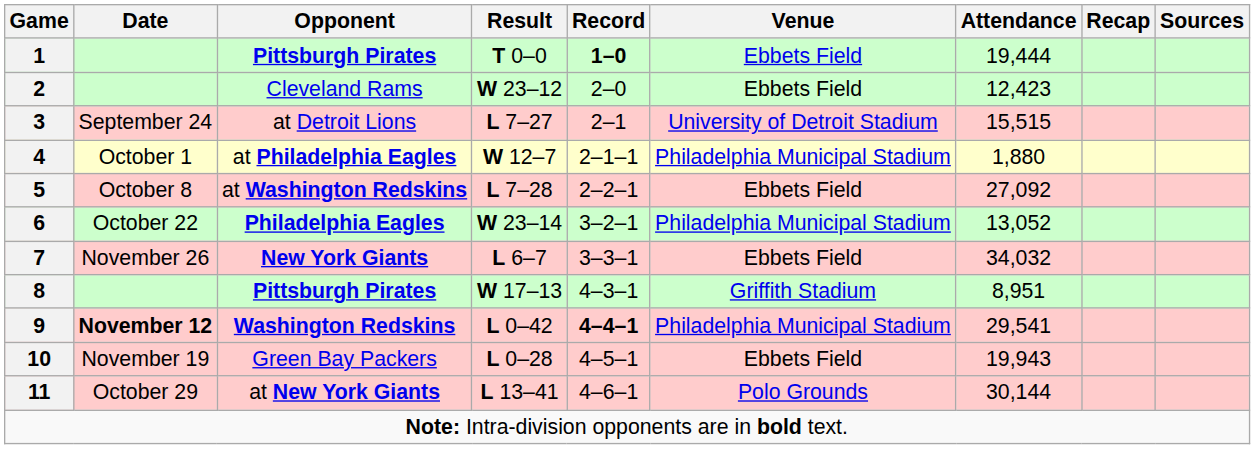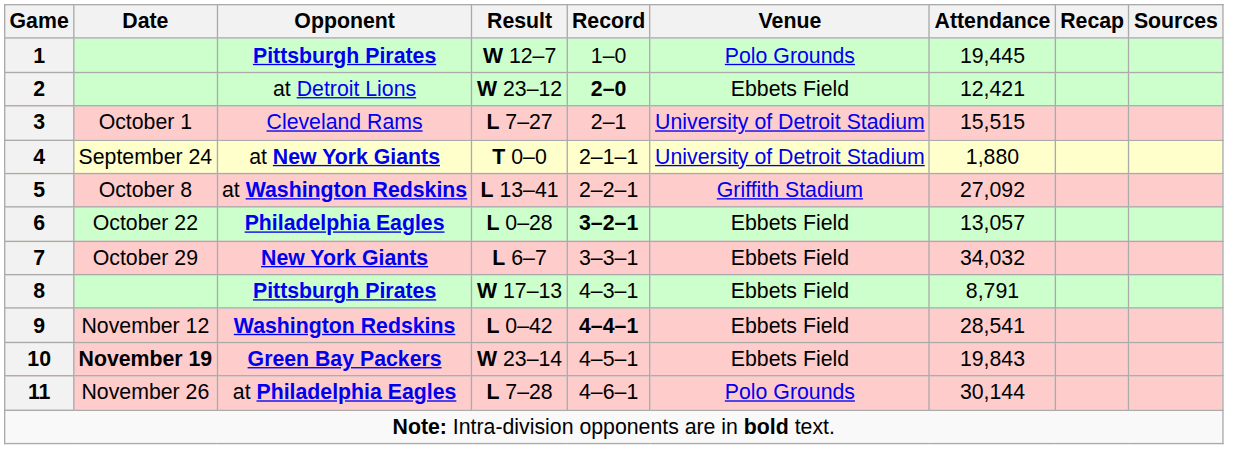1 | Result: T 0–0 -> W 12–7
1 | Record: bold -> normal
1 | Venue: Ebbets Field -> Polo Grounds
1 | Attendance: 19,444 -> 19,445
2 | Opponent: Cleveland Rams -> at Detroit Lions
2 | Record: normal -> bold
2 | Attendance: 12,423 -> 12,421
3 | Date: September 24 -> October 1
3 | Opponent: at Detroit Lions -> Cleveland Rams
4 | Date: October 1 -> September 24
4 | Opponent: at Philadelphia Eagles -> at New York Giants
4 | Result: W 12–7 -> T 0–0
4 | Venue: Philadelphia Municipal Stadium -> University of Detroit Stadium
5 | Result: L 7–28 -> L 13–41
5 | Venue: Ebbets Field -> Griffith Stadium
6 | Result: W 23–14 -> L 0–28
6 | Record: normal -> bold
6 | Venue: Philadelphia Municipal Stadium -> Ebbets Field
6 | Attendance: 13,052 -> 13,057
7 | Date: November 26 -> October 29
8 | Venue: Griffith Stadium -> Ebbets Field
8 | Attendance: 8,951 -> 8,791
9 | Date: bold -> normal
9 | Venue: Philadelphia Municipal Stadium -> Ebbets Field
9 | Attendance: 29,541 -> 28,541
10 | Date: normal -> bold
10 | Opponent: normal -> bold
10 | Result: L 0–28 -> W 23–14
10 | Attendance: 19,943 -> 19,843
11 | Date: October 29 -> November 26
11 | Opponent: at New York Giants -> at Philadelphia Eagles
11 | Result: L 13–41 -> L 7–28
